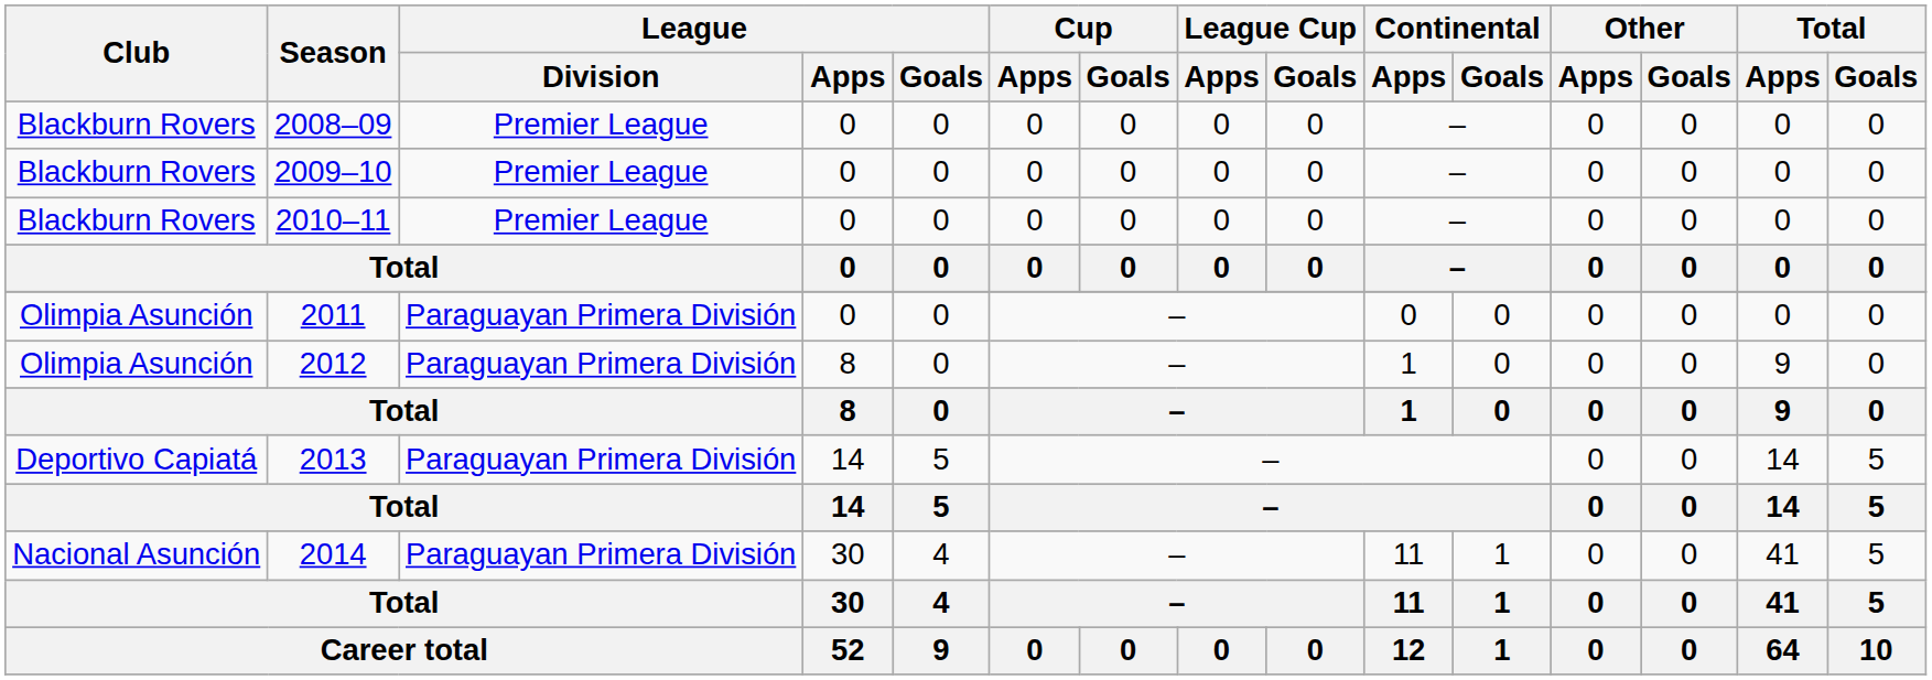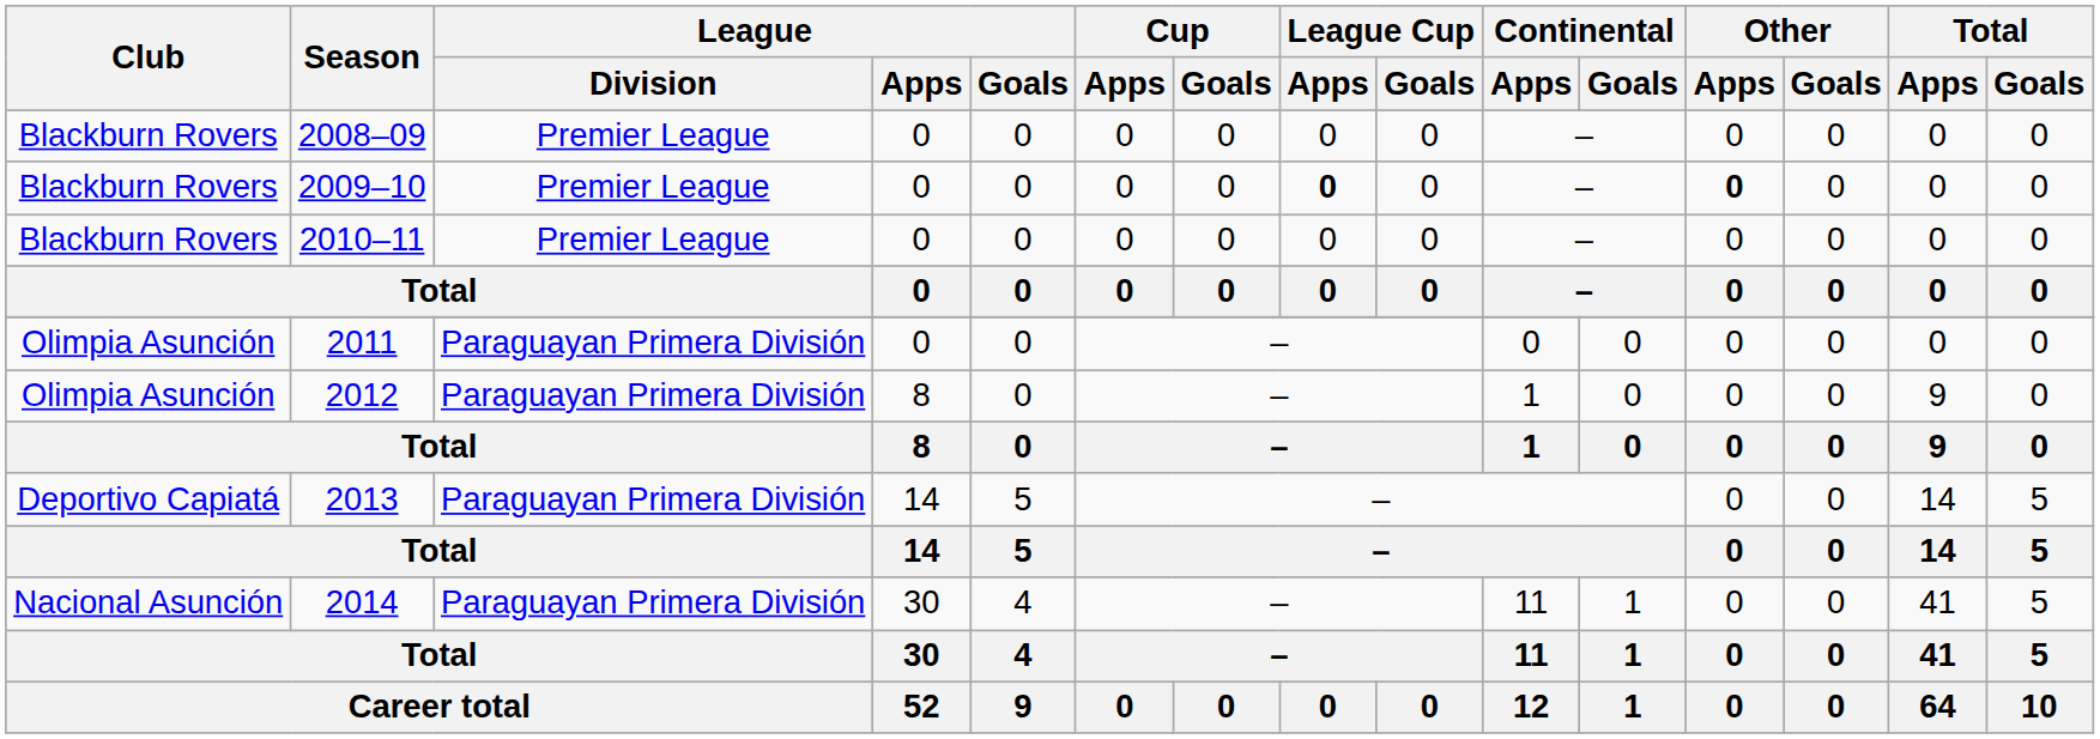2009–10 | League Cup / Apps: normal -> bold
2009–10 | Other / Apps: normal -> bold
